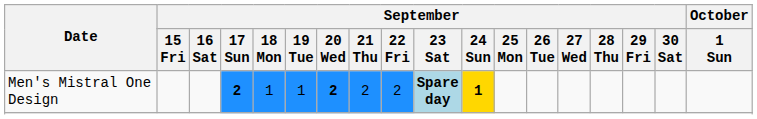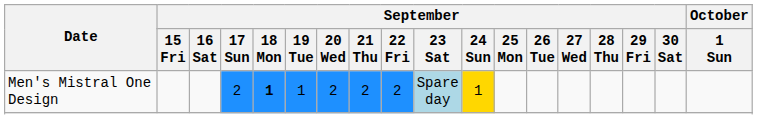Men's Mistral One Design | September / 17 Sun: bold -> normal
Men's Mistral One Design | September / 18 Mon: normal -> bold
Men's Mistral One Design | September / 20 Wed: bold -> normal
Men's Mistral One Design | September / 23 Sat: bold -> normal
Men's Mistral One Design | September / 24 Sun: bold -> normal
